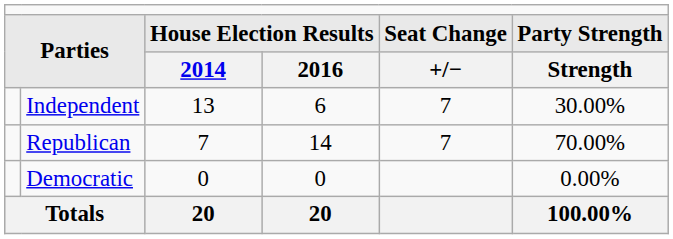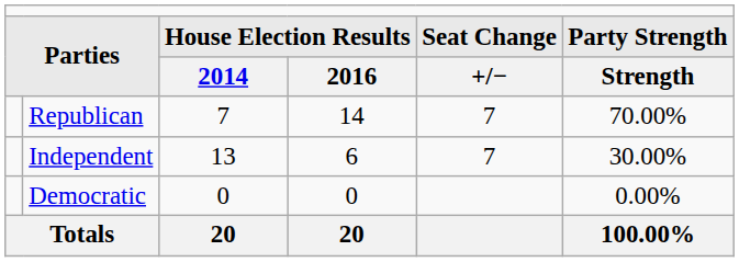rows swapped: Republican <-> Independent
